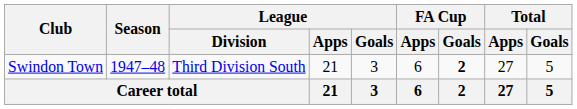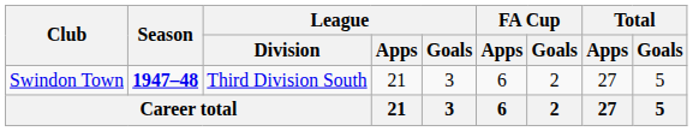Swindon Town | Season: normal -> bold
Swindon Town | FA Cup / Goals: bold -> normal
